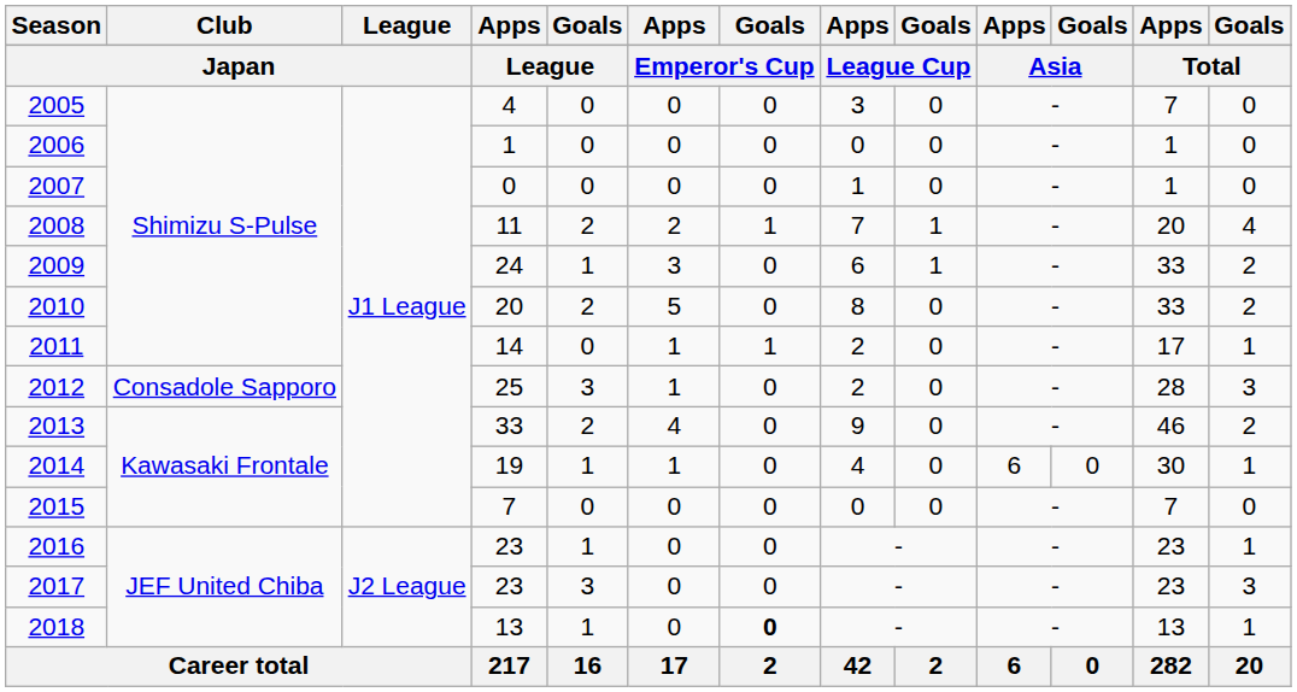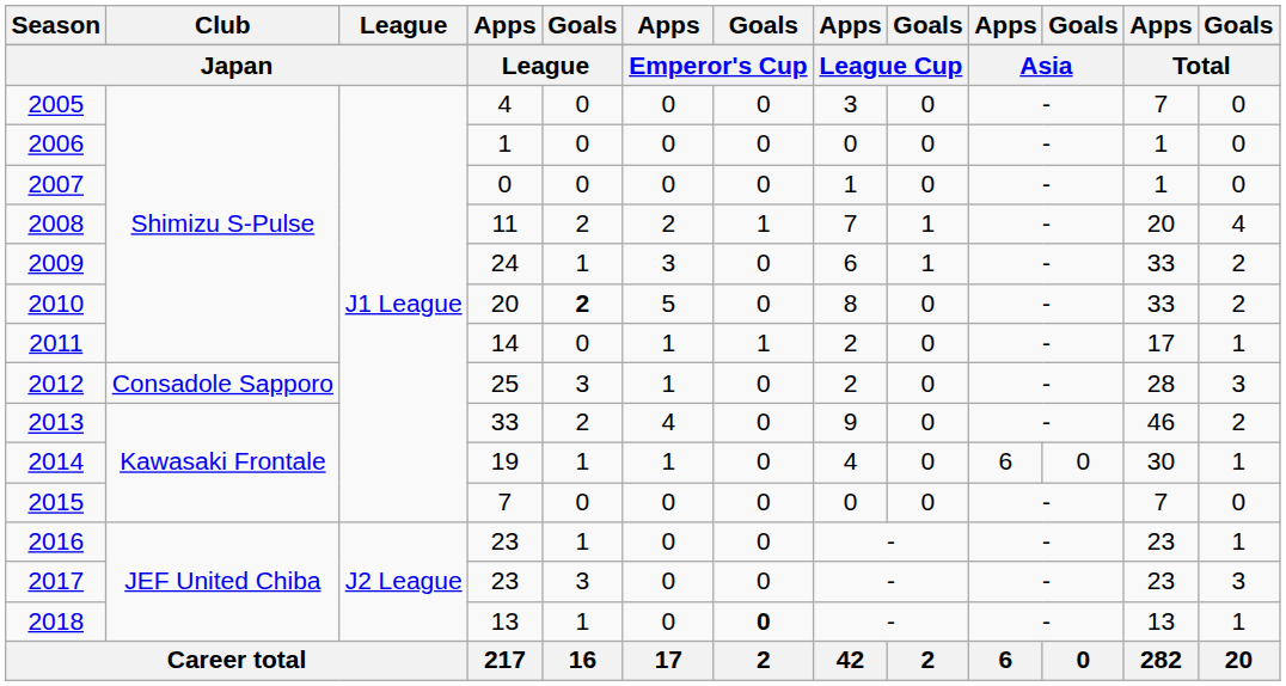2010 | column 5: normal -> bold
